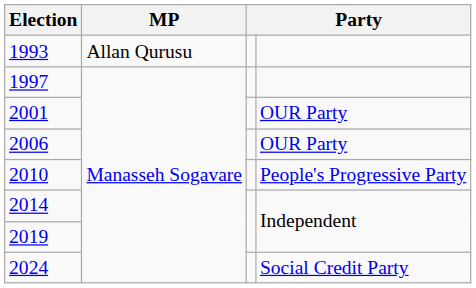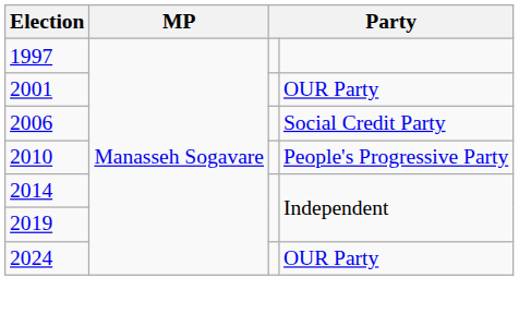- row: 1993 | Allan Qurusu
2006 | column 4: OUR Party -> Social Credit Party
2024 | column 4: Social Credit Party -> OUR Party
